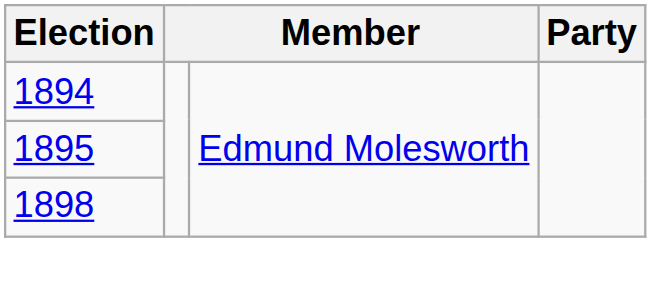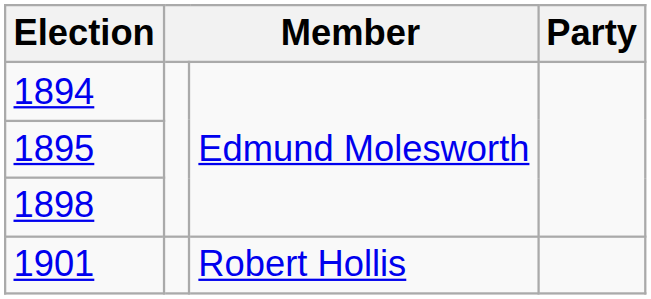+ row: 1901 | Robert Hollis
